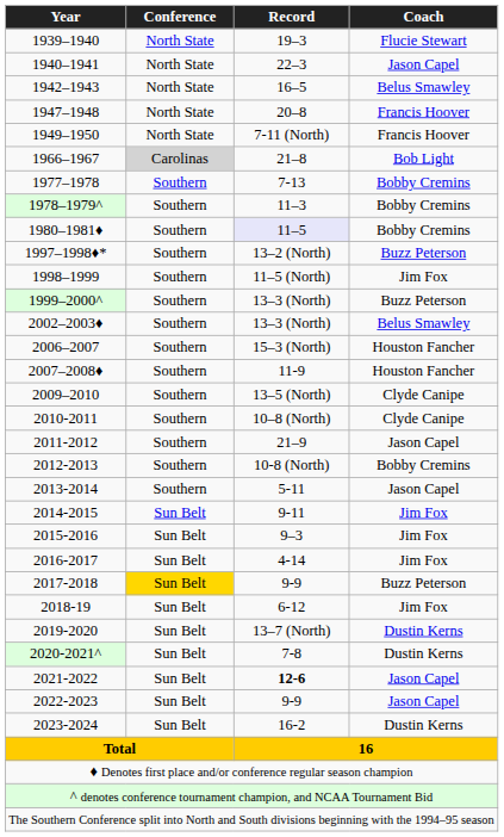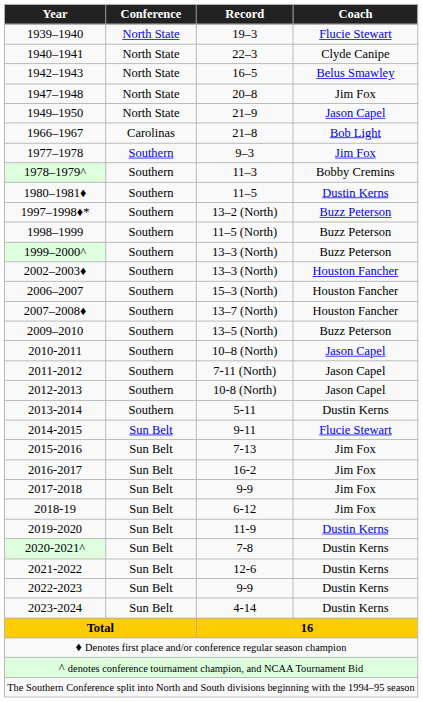1940–1941 | Coach: Jason Capel -> Clyde Canipe
1947–1948 | Coach: Francis Hoover -> Jim Fox
1949–1950 | Record: 7-11 (North) -> 21–9
1949–1950 | Coach: Francis Hoover -> Jason Capel
1966–1967 | Conference: lightgrey background -> no background
1977–1978 | Record: 7-13 -> 9–3
1977–1978 | Coach: Bobby Cremins -> Jim Fox
1980–1981♦ | Record: lavender background -> no background
1980–1981♦ | Coach: Bobby Cremins -> Dustin Kerns
1998–1999 | Coach: Jim Fox -> Buzz Peterson
2002–2003♦ | Coach: Belus Smawley -> Houston Fancher
2007–2008♦ | Record: 11-9 -> 13–7 (North)
2009–2010 | Coach: Clyde Canipe -> Buzz Peterson
2010-2011 | Coach: Clyde Canipe -> Jason Capel
2011-2012 | Record: 21–9 -> 7-11 (North)
2012-2013 | Coach: Bobby Cremins -> Jason Capel
2013-2014 | Coach: Jason Capel -> Dustin Kerns
2014-2015 | Coach: Jim Fox -> Flucie Stewart
2015-2016 | Record: 9–3 -> 7-13
2016-2017 | Record: 4-14 -> 16-2
2017-2018 | Conference: gold background -> no background
2017-2018 | Coach: Buzz Peterson -> Jim Fox
2019-2020 | Record: 13–7 (North) -> 11-9
2021-2022 | Record: bold -> normal
2021-2022 | Coach: Jason Capel -> Dustin Kerns
2022-2023 | Coach: Jason Capel -> Dustin Kerns
2023-2024 | Record: 16-2 -> 4-14
